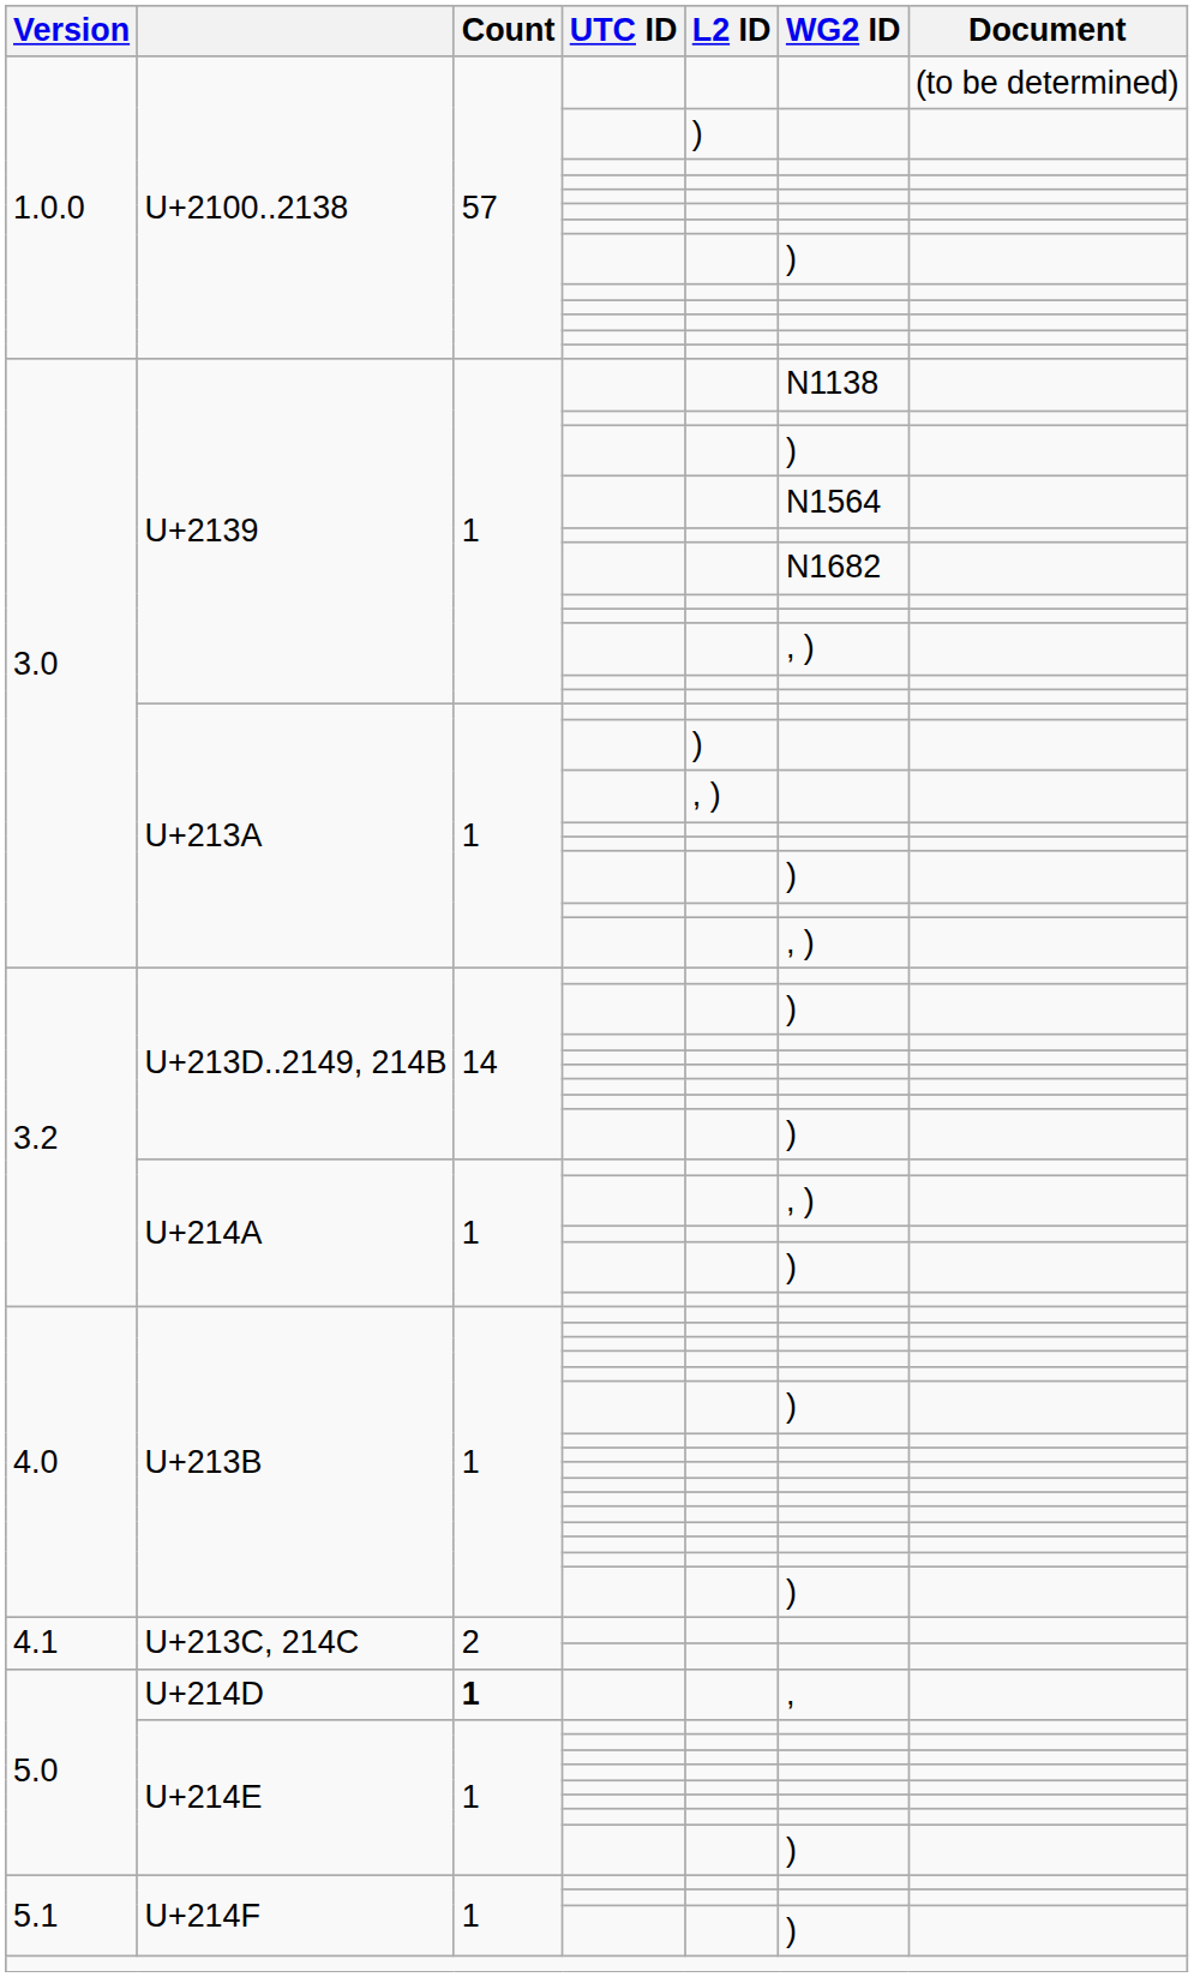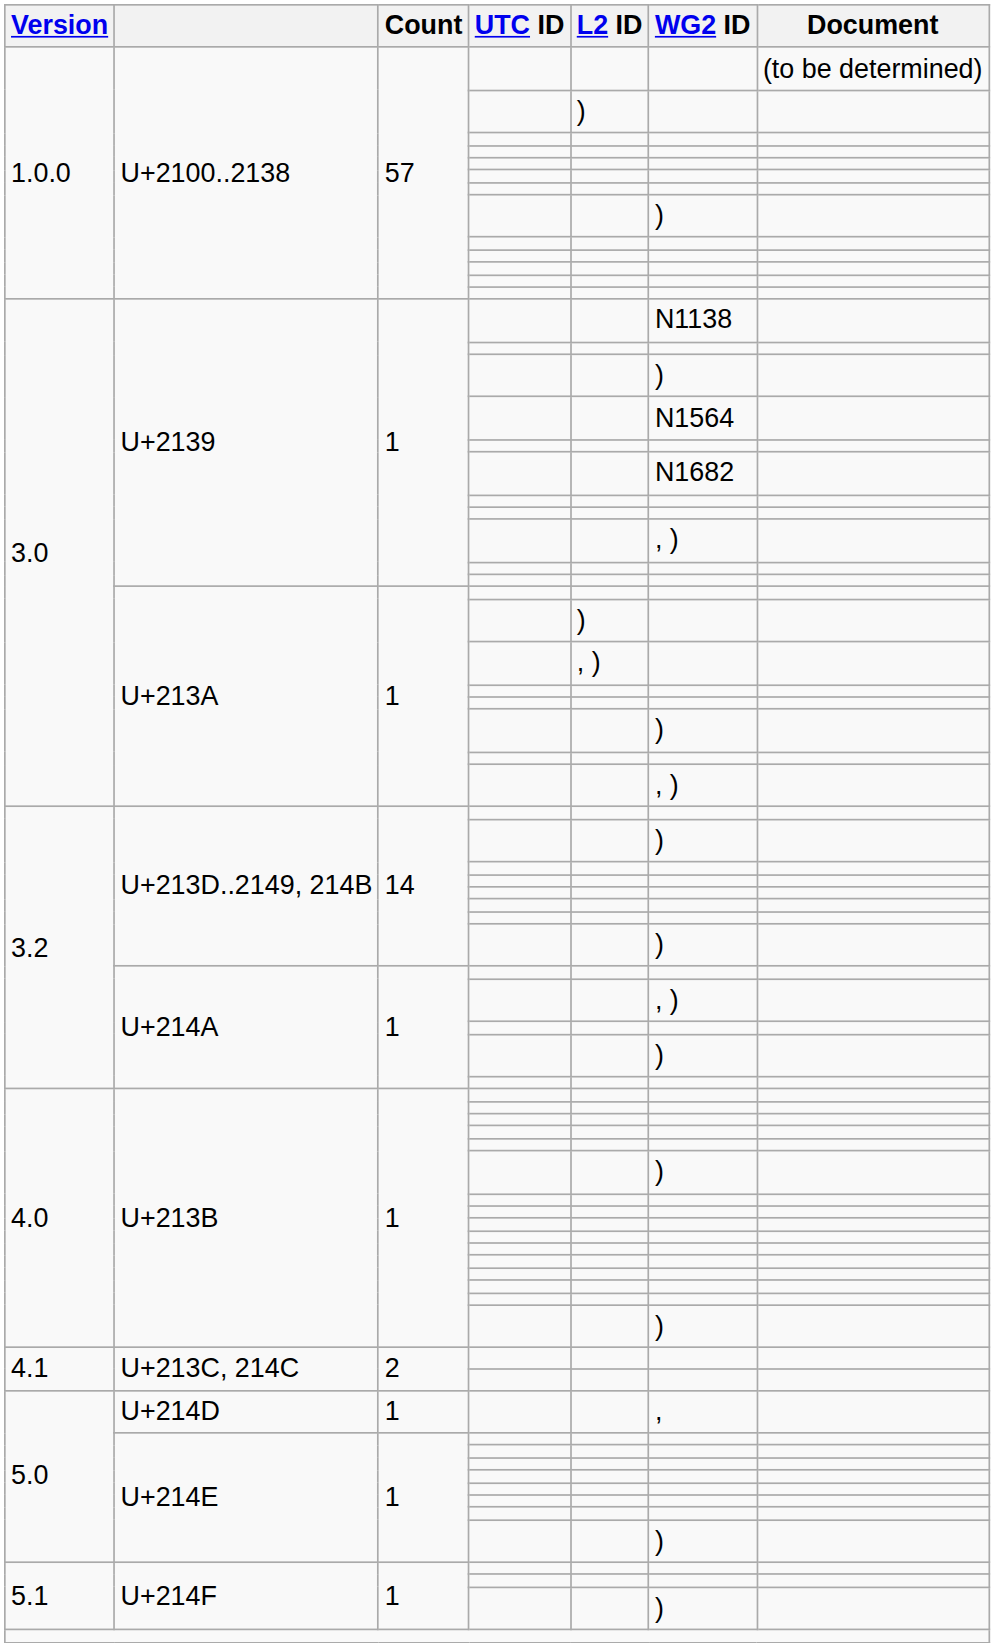U+214D | Count: bold -> normal
